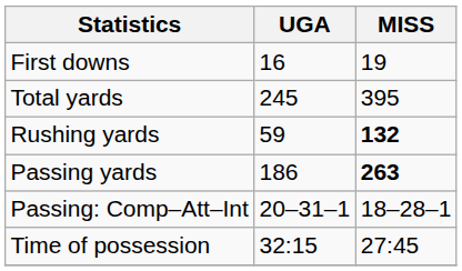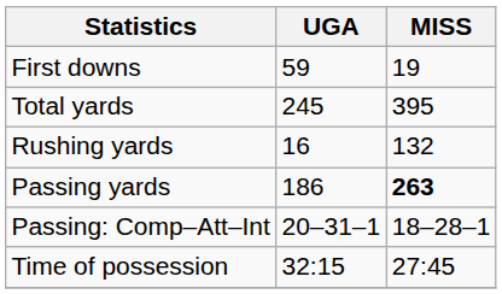First downs | UGA: 16 -> 59
Rushing yards | UGA: 59 -> 16
Rushing yards | MISS: bold -> normal
